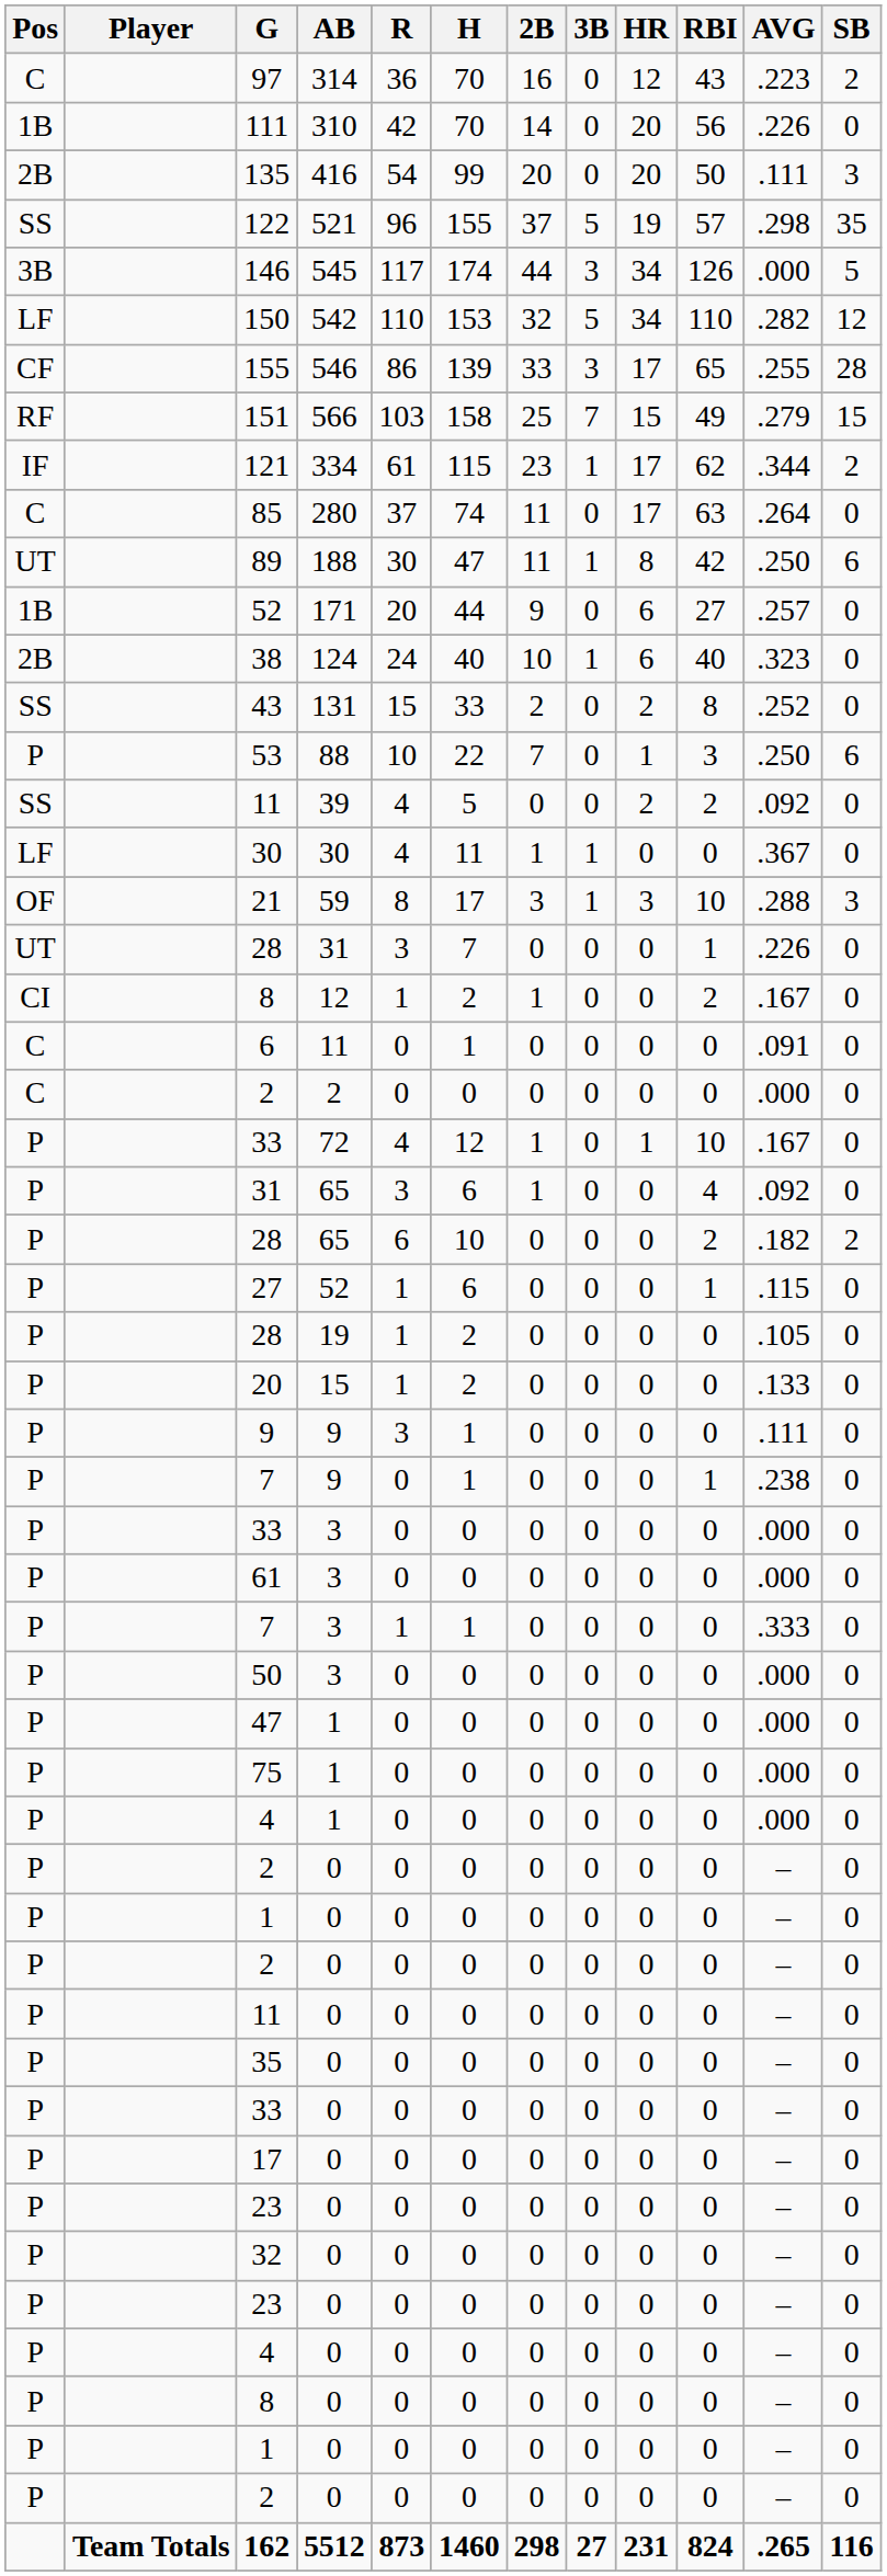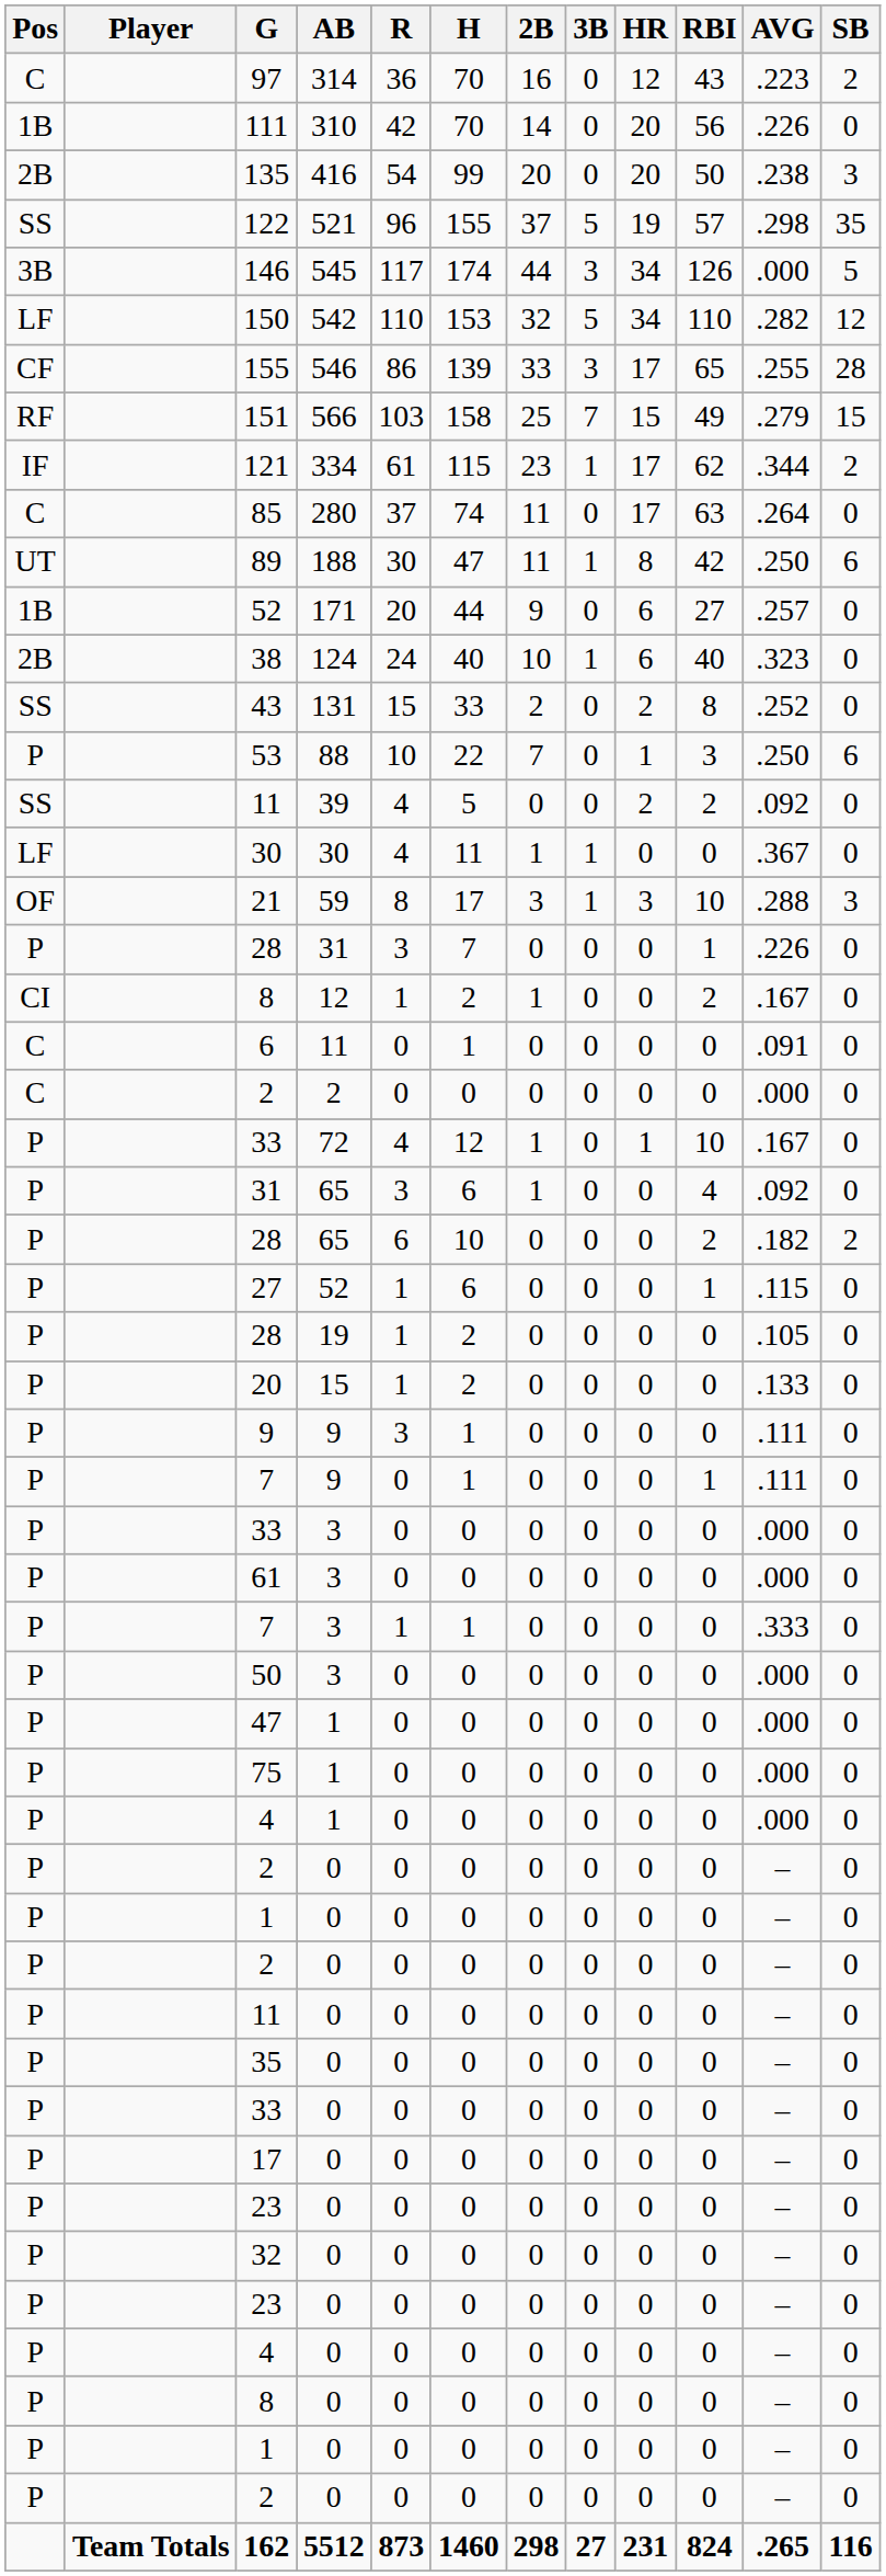135 | AVG: .111 -> .238
28 / 31 | Pos: UT -> P
7 / 9 | AVG: .238 -> .111
